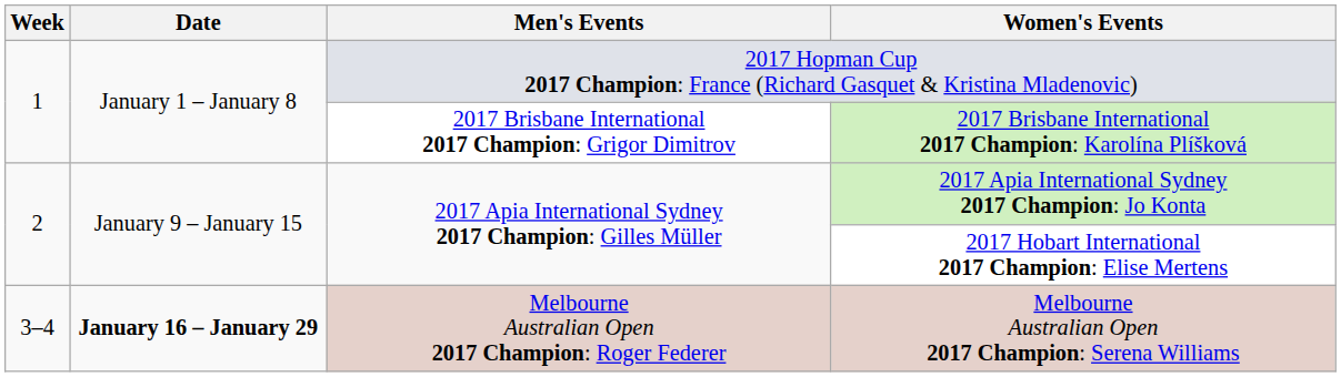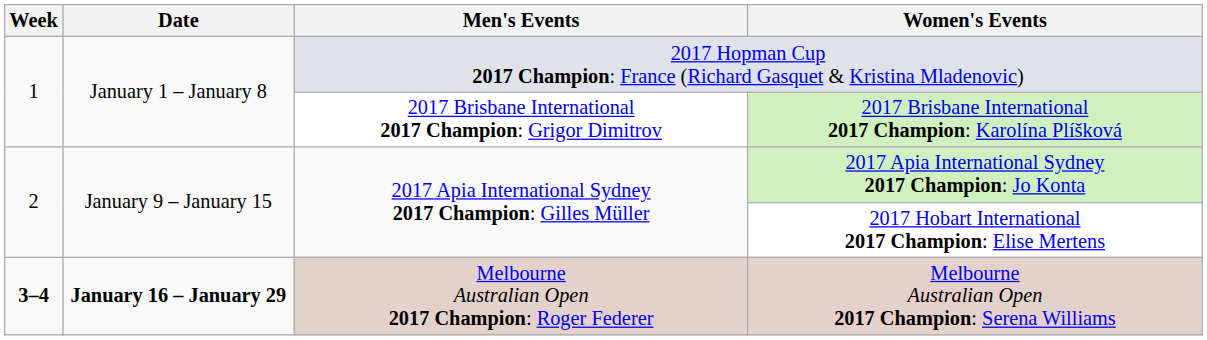Melbourne Australian Open 2017 Champion: Serena Williams | Week: normal -> bold
